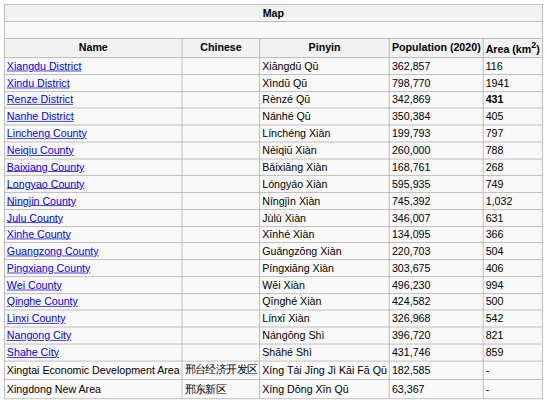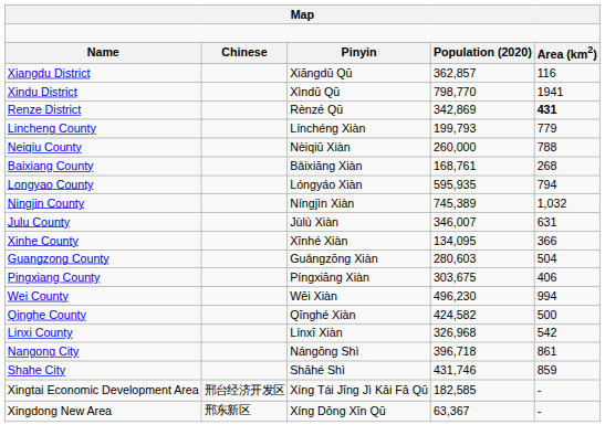- row: Nanhe District | Nánhé Qū | 350,384 | 405
Lincheng County | column 5: 797 -> 779
Longyao County | column 5: 749 -> 794
Ningjin County | column 4: 745,392 -> 745,389
Guangzong County | column 4: 220,703 -> 280,603
Nangong City | column 4: 396,720 -> 396,718
Nangong City | column 5: 821 -> 861
